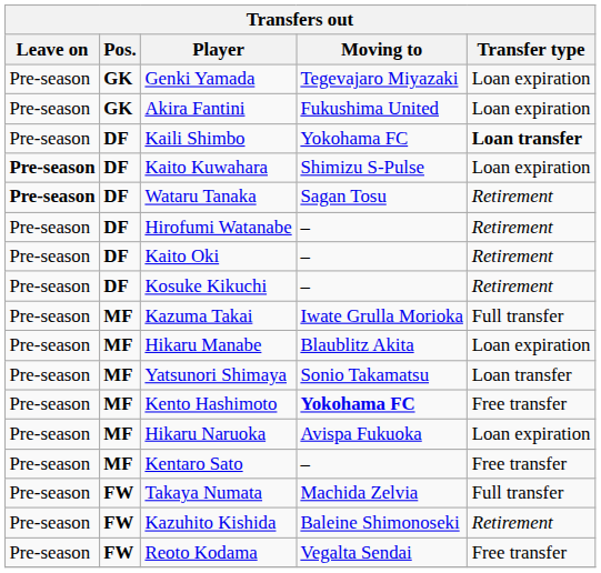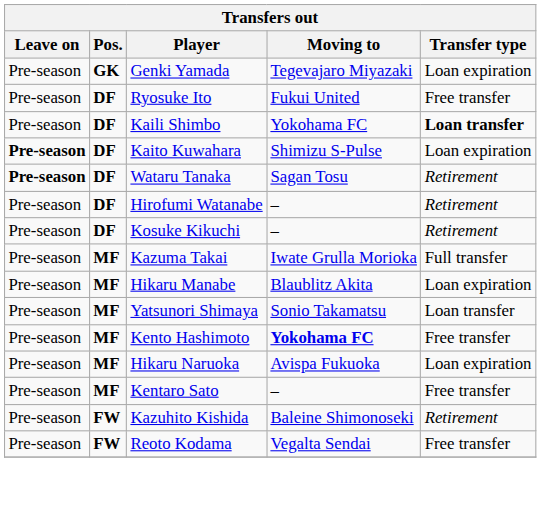- row: Pre-season | GK | Akira Fantini | Fukushima United | Loan expiration
+ row: Pre-season | DF | Ryosuke Ito | Fukui United | Free transfer
- row: Pre-season | DF | Kaito Oki | – | Retirement
- row: Pre-season | FW | Takaya Numata | Machida Zelvia | Full transfer
